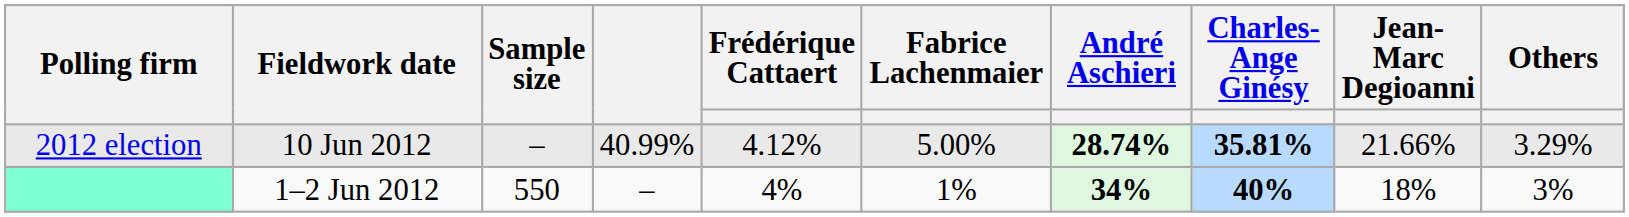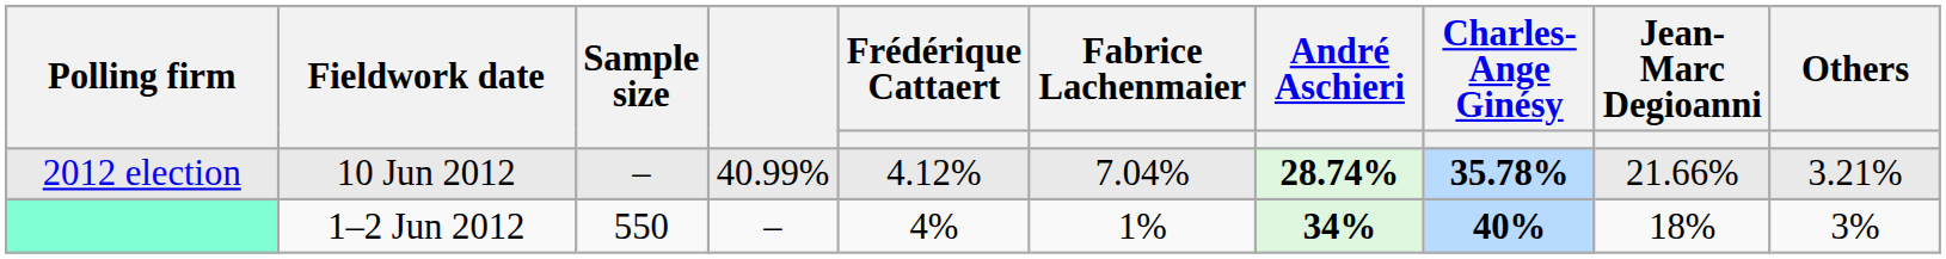2012 election | Fabrice Lachenmaier: 5.00% -> 7.04%
2012 election | Charles-Ange Ginésy: 35.81% -> 35.78%
2012 election | Others: 3.29% -> 3.21%
